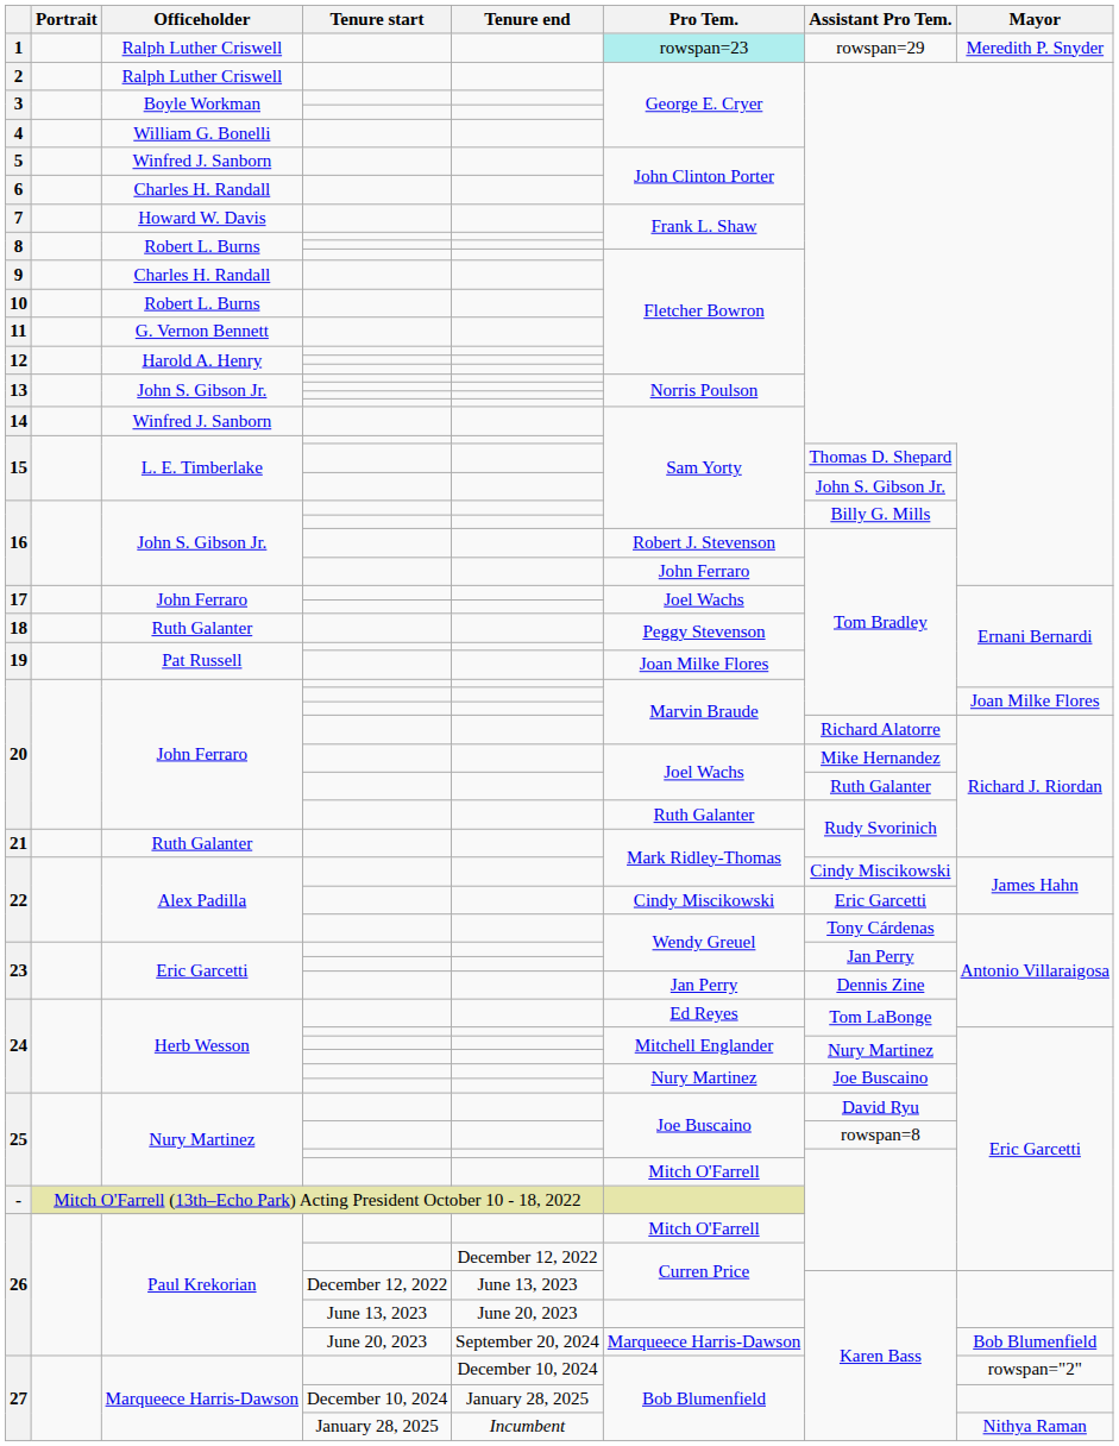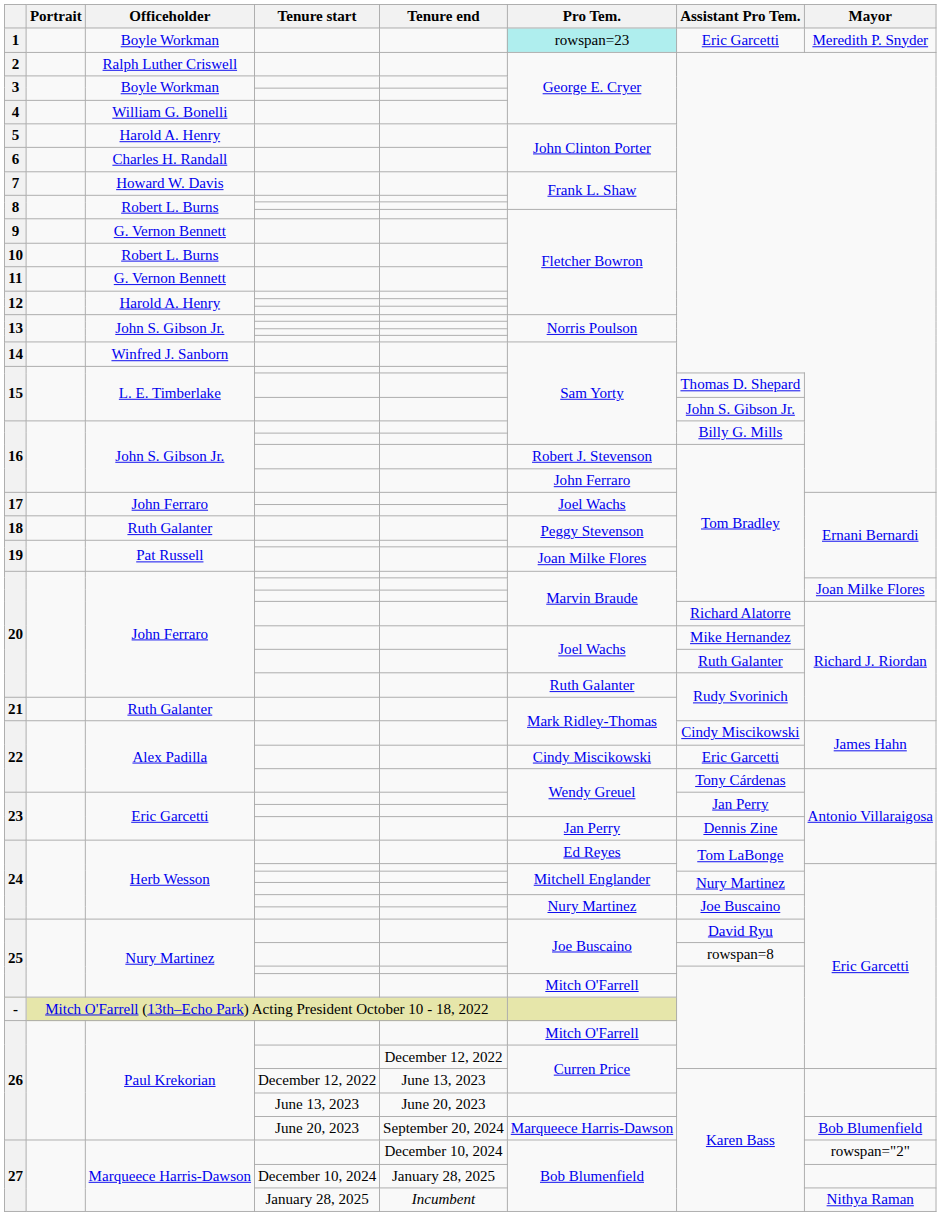1 | Officeholder: Ralph Luther Criswell -> Boyle Workman
1 | Assistant Pro Tem.: rowspan=29 -> Eric Garcetti
5 | Officeholder: Winfred J. Sanborn -> Harold A. Henry
9 | Officeholder: Charles H. Randall -> G. Vernon Bennett
